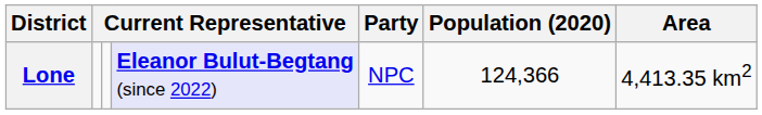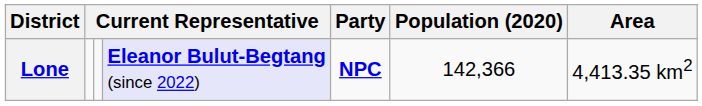Lone | Party: normal -> bold
Lone | Population (2020): 124,366 -> 142,366
